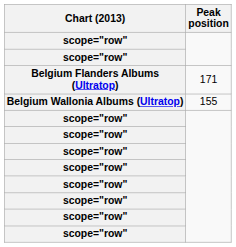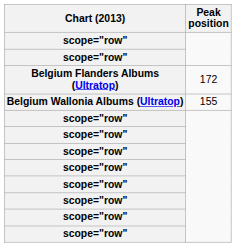Belgium Flanders Albums (Ultratop) | Peak position: 171 -> 172
